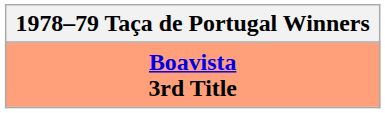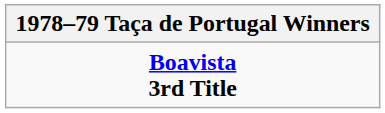row 2 | column 1: lightsalmon background -> no background
